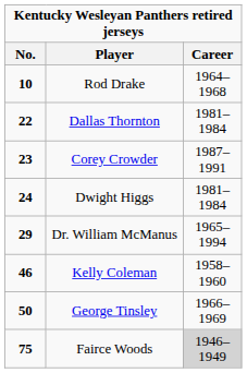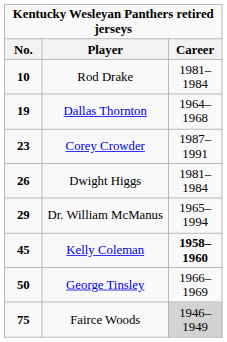Rod Drake | Career: 1964–1968 -> 1981–1984
Dallas Thornton | No.: 22 -> 19
Dallas Thornton | Career: 1981–1984 -> 1964–1968
Dwight Higgs | No.: 24 -> 26
Kelly Coleman | No.: 46 -> 45
Kelly Coleman | Career: normal -> bold
